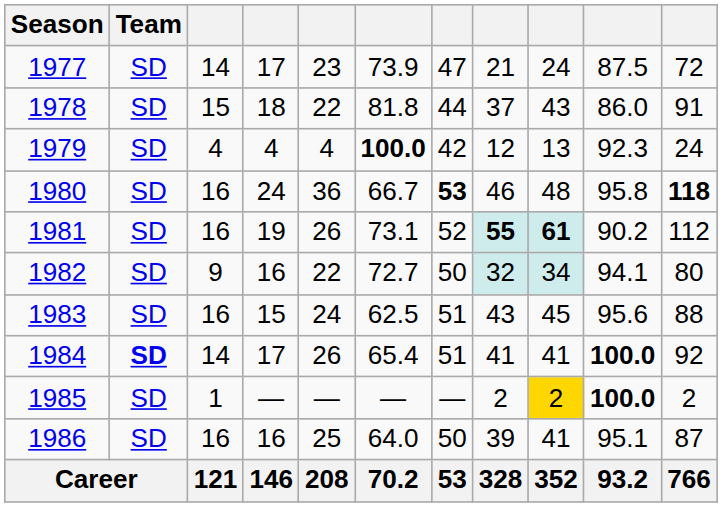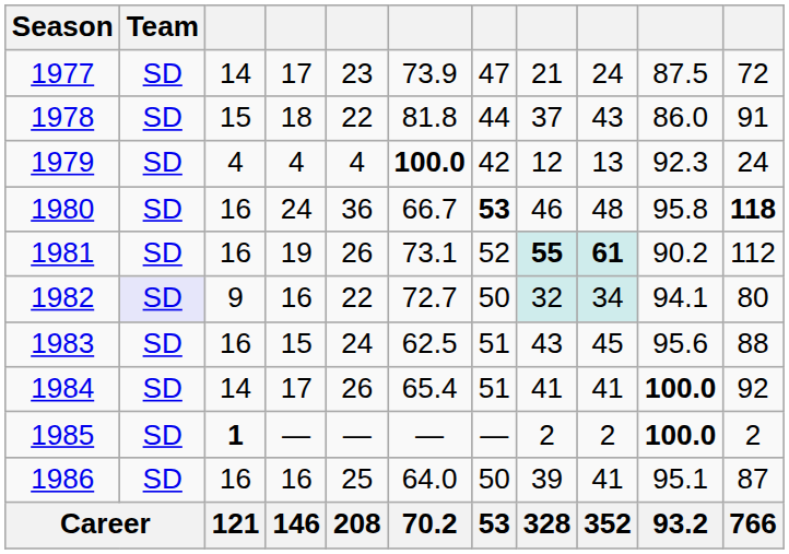1982 | Team: no background -> lavender background
1984 | Team: bold -> normal
1985 | column 3: normal -> bold
1985 | column 9: gold background -> no background
